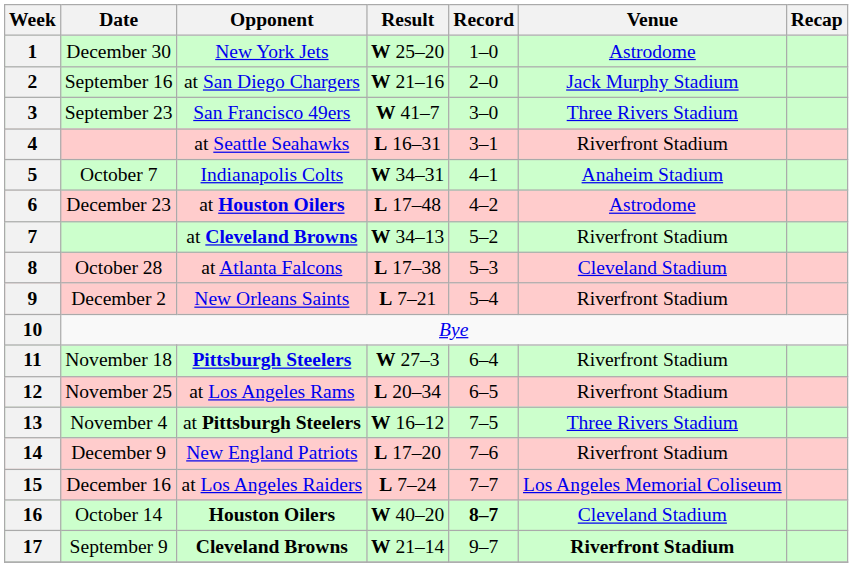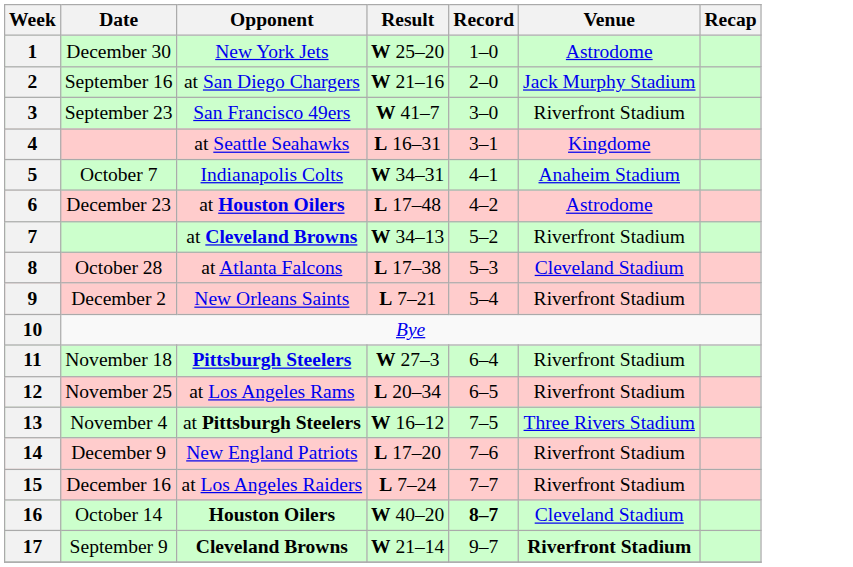3 | Venue: Three Rivers Stadium -> Riverfront Stadium
4 | Venue: Riverfront Stadium -> Kingdome
15 | Venue: Los Angeles Memorial Coliseum -> Riverfront Stadium
